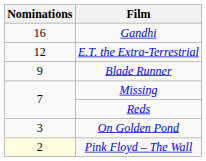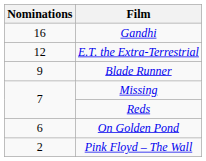On Golden Pond | Nominations: 3 -> 6
Pink Floyd – The Wall | Nominations: lightyellow background -> no background
